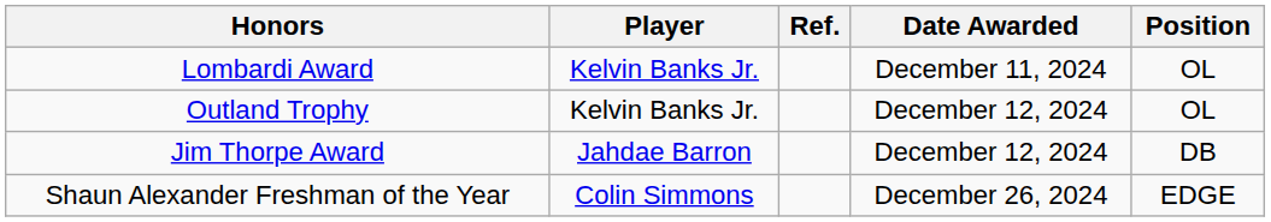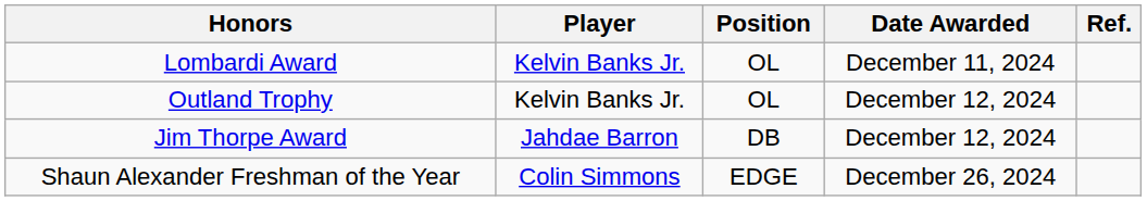columns swapped: Position <-> Ref.
